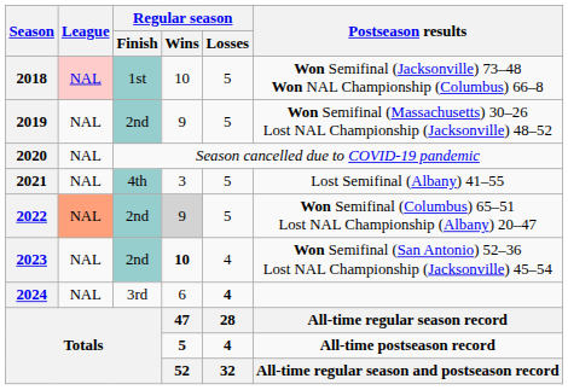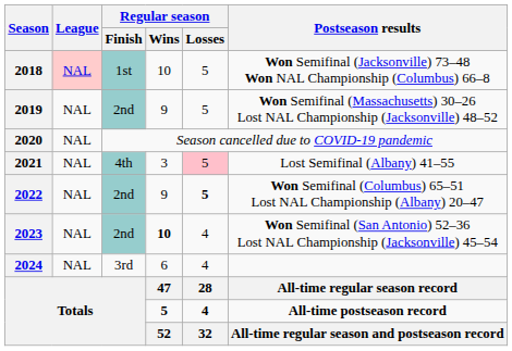2021 | Regular season / Losses: no background -> pink background
2022 | League: lightsalmon background -> no background
2022 | Regular season / Wins: lightgrey background -> no background
2022 | Regular season / Losses: normal -> bold
2024 | Regular season / Losses: bold -> normal
